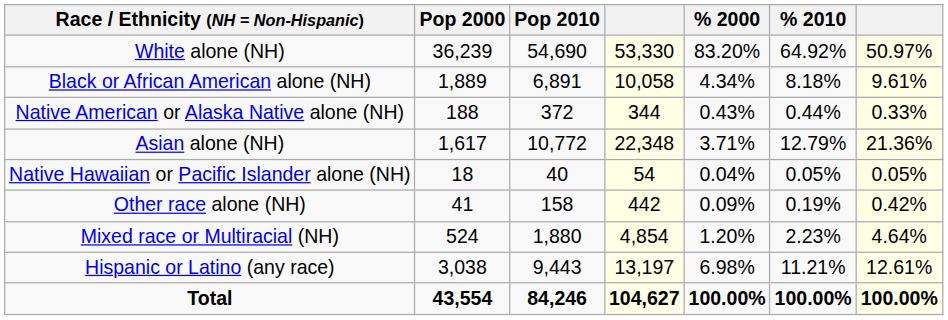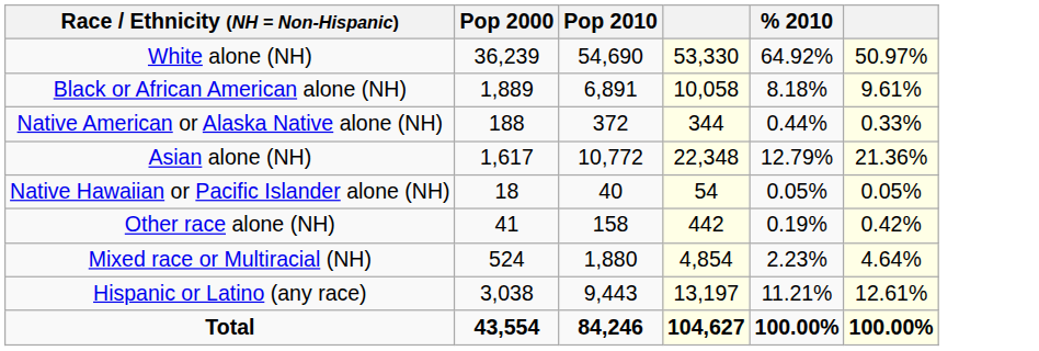- column: % 2000 | 83.20% | 4.34% | 0.43% | 3.71% | 0.04% | 0.09% | 1.20% | 6.98% | 100.00%
